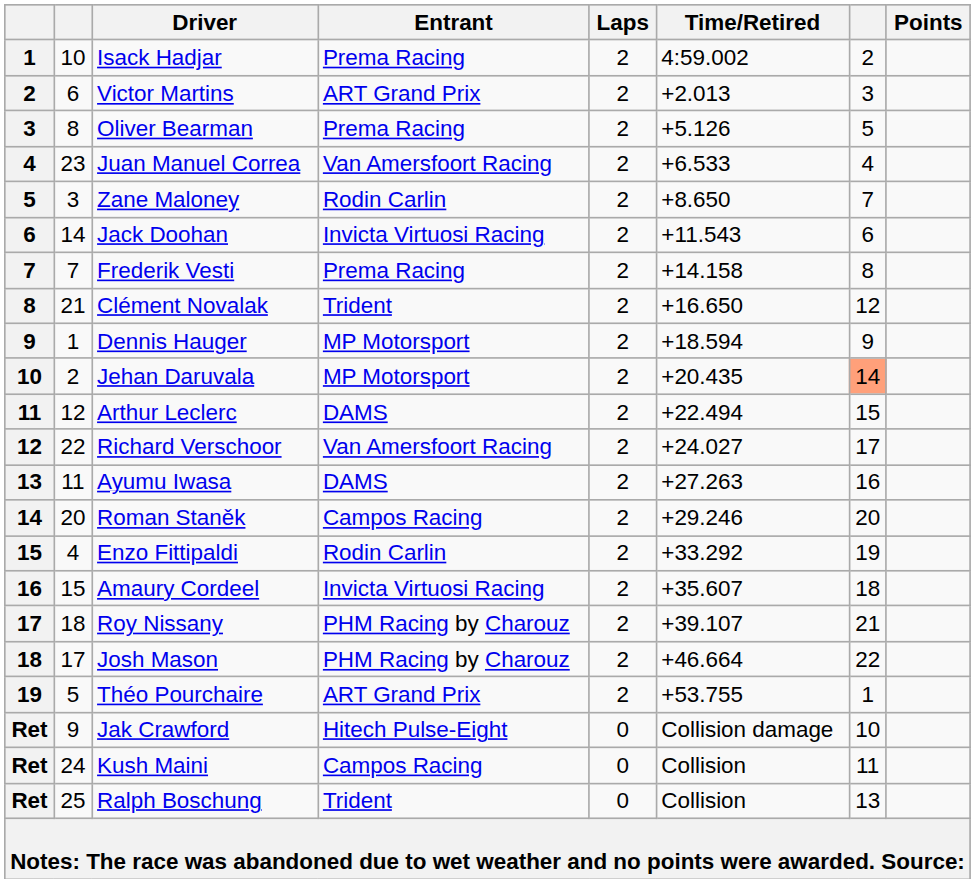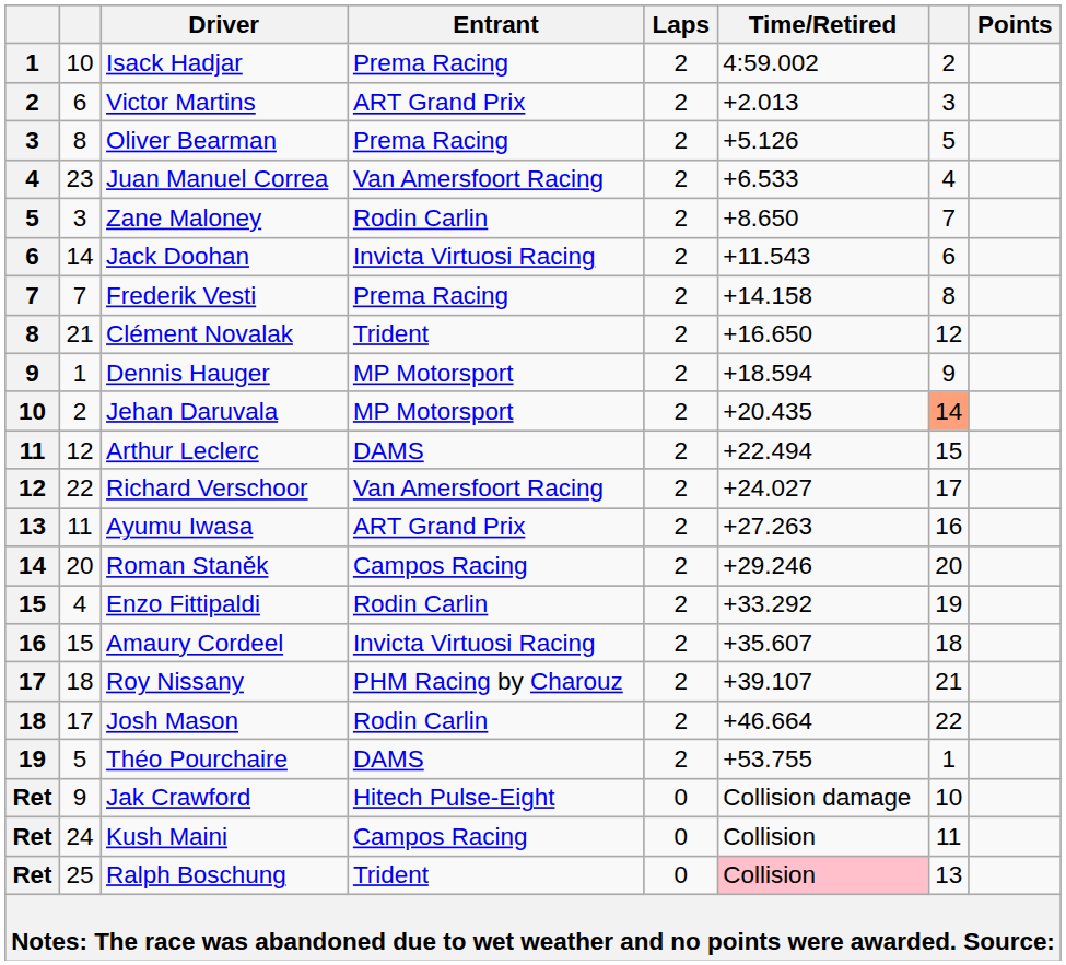Ayumu Iwasa | Entrant: DAMS -> ART Grand Prix
Josh Mason | Entrant: PHM Racing by Charouz -> Rodin Carlin
Théo Pourchaire | Entrant: ART Grand Prix -> DAMS
Ralph Boschung | Time/Retired: no background -> pink background
